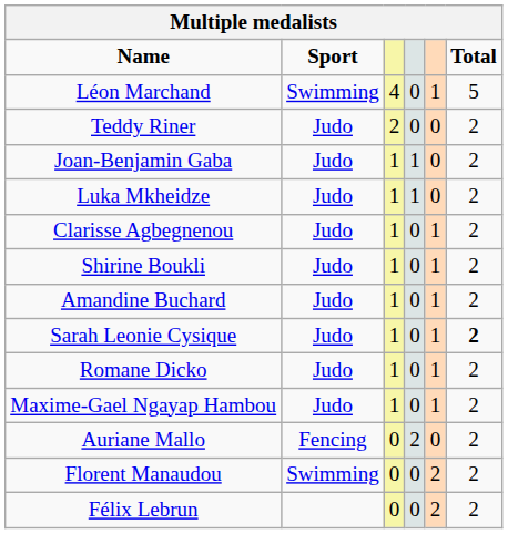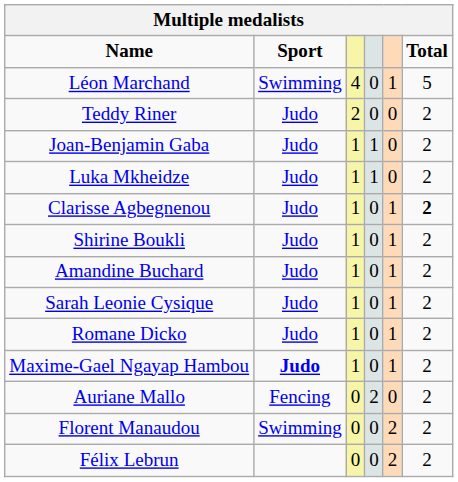Clarisse Agbegnenou | Total: normal -> bold
Sarah Leonie Cysique | Total: bold -> normal
Maxime-Gael Ngayap Hambou | Sport: normal -> bold
